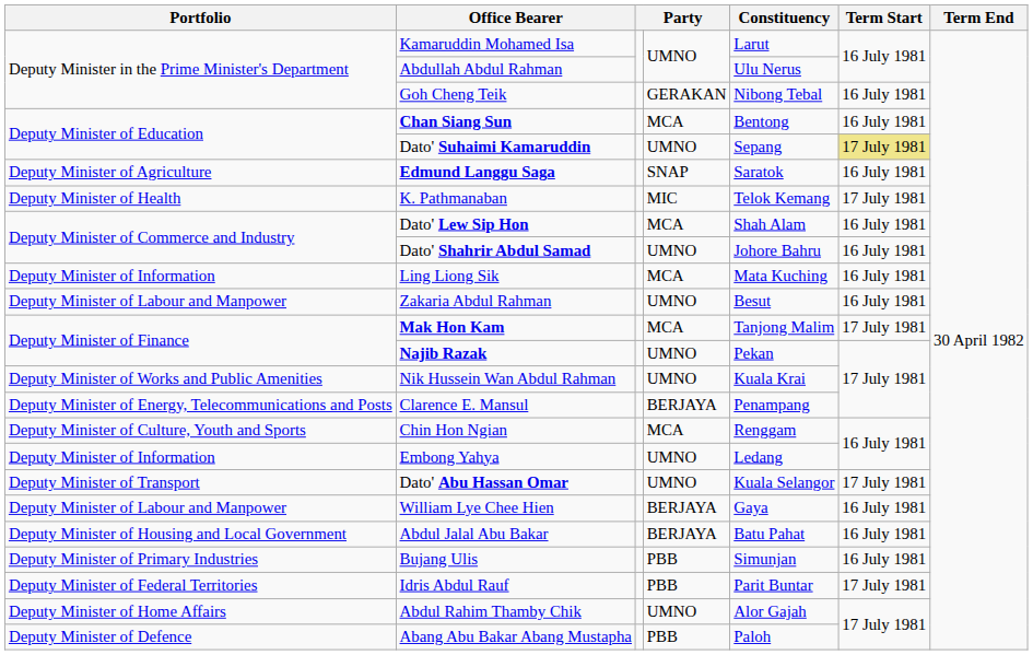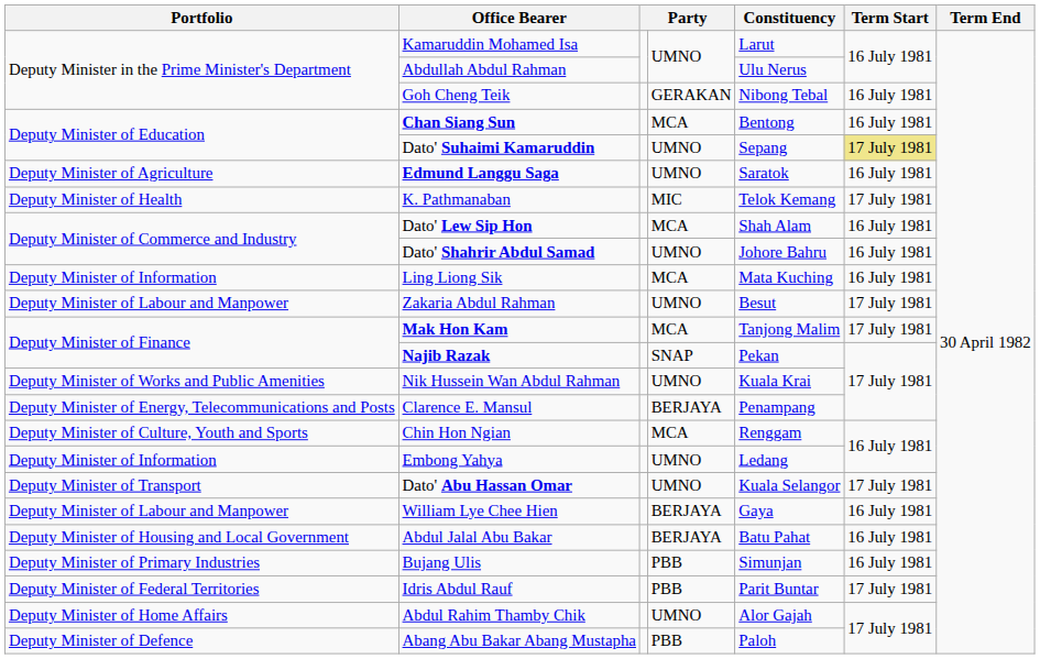Edmund Langgu Saga | column 4: SNAP -> UMNO
Zakaria Abdul Rahman | Term Start: 16 July 1981 -> 17 July 1981
Najib Razak | column 4: UMNO -> SNAP
